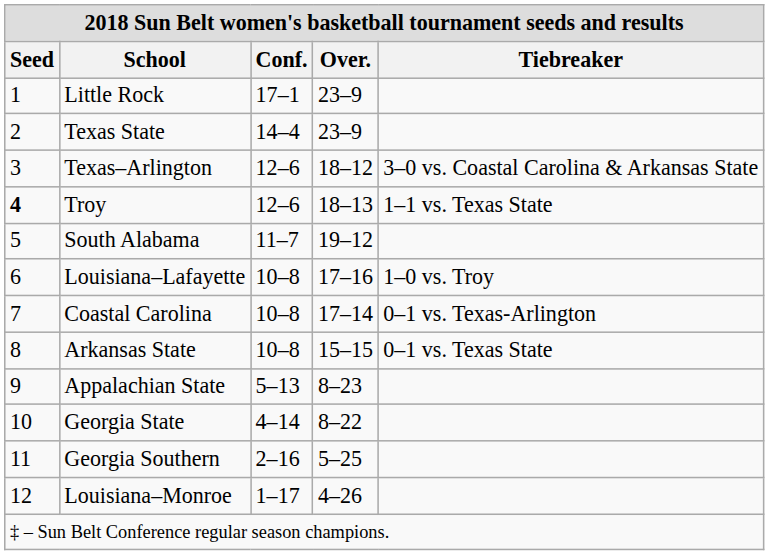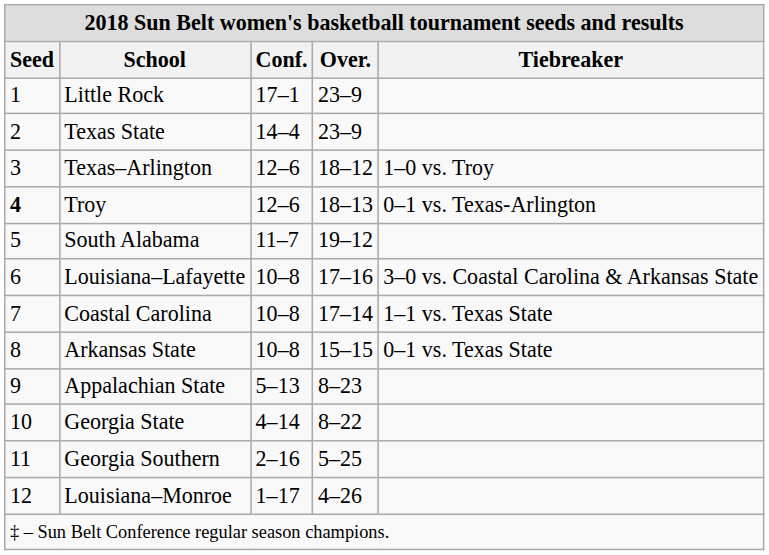Texas–Arlington | Tiebreaker: 3–0 vs. Coastal Carolina & Arkansas State -> 1–0 vs. Troy
Troy | Tiebreaker: 1–1 vs. Texas State -> 0–1 vs. Texas-Arlington
Louisiana–Lafayette | Tiebreaker: 1–0 vs. Troy -> 3–0 vs. Coastal Carolina & Arkansas State
Coastal Carolina | Tiebreaker: 0–1 vs. Texas-Arlington -> 1–1 vs. Texas State
